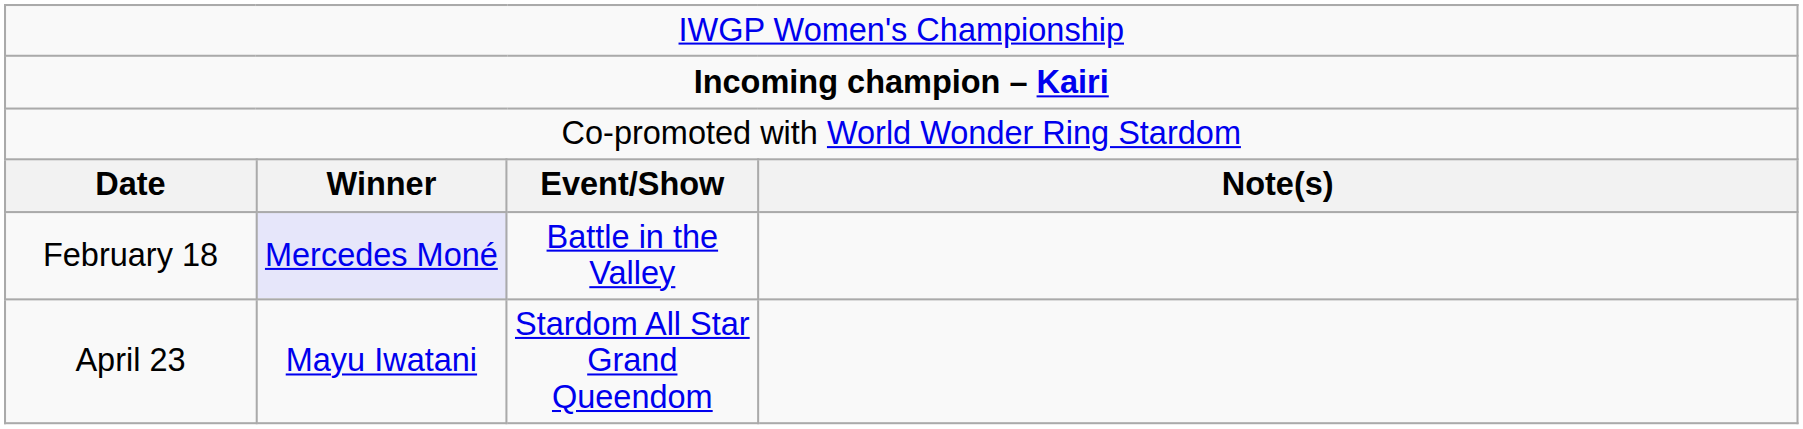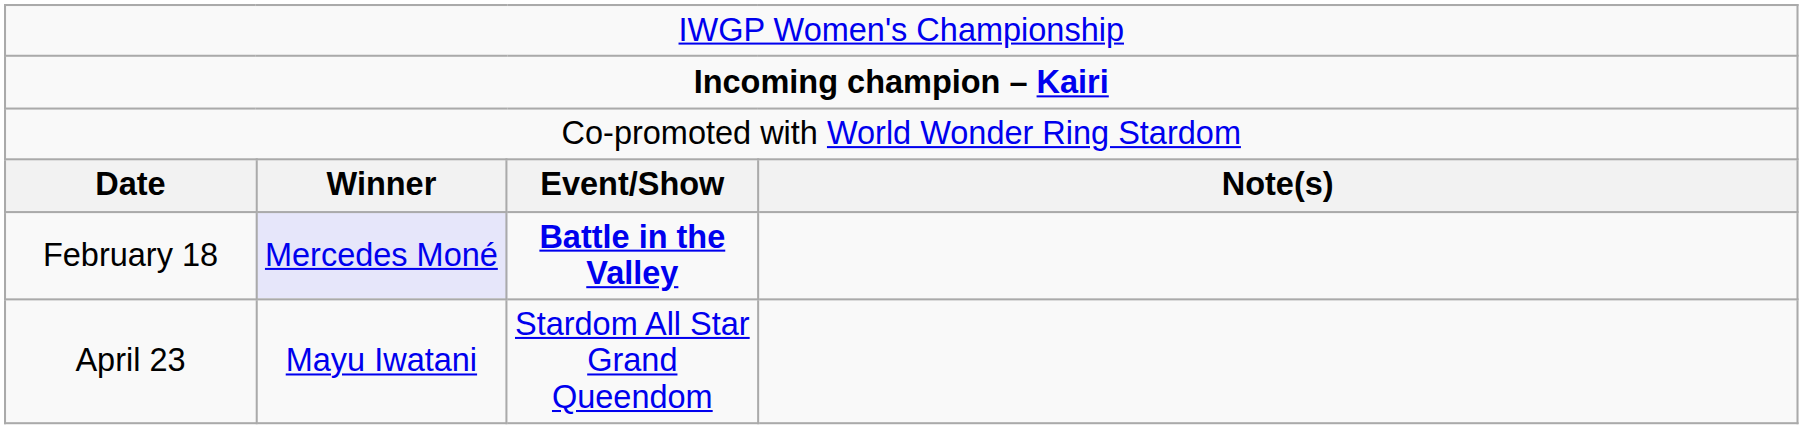February 18 | column 3: normal -> bold
